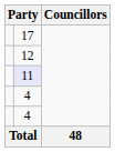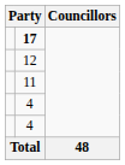17 | column 2: normal -> bold
11 | column 2: lavender background -> no background
